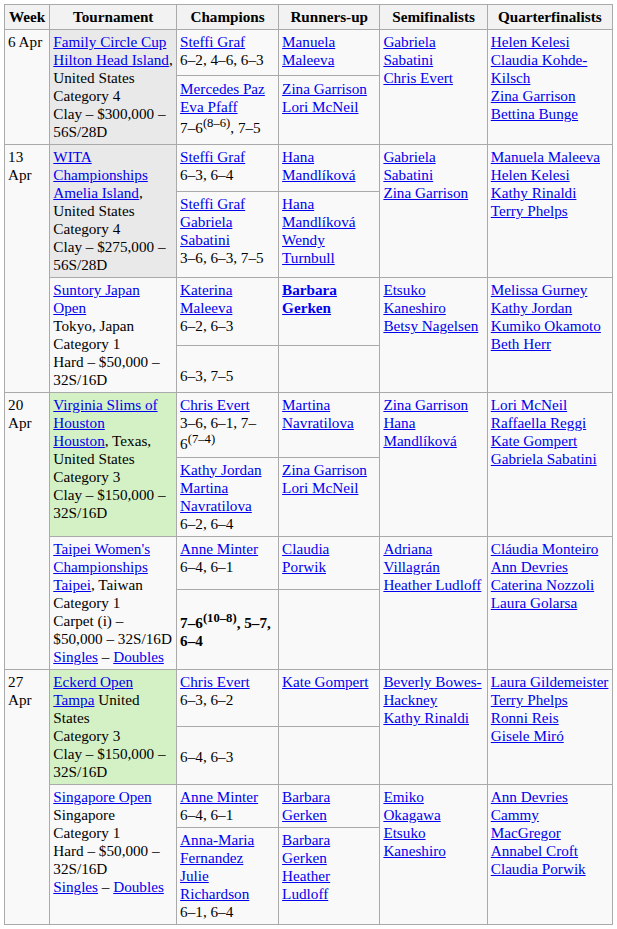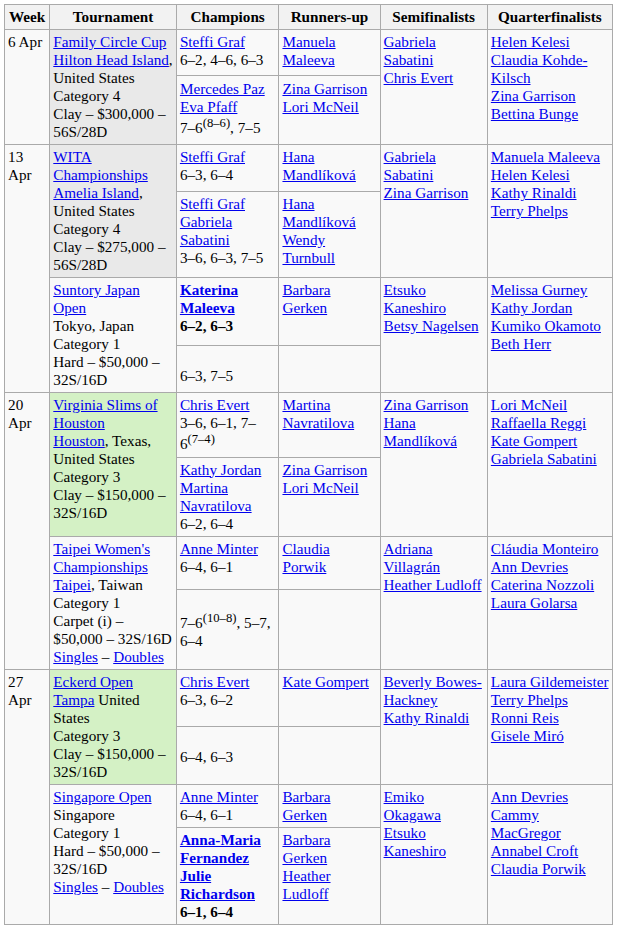Katerina Maleeva 6–2, 6–3 | Champions: normal -> bold
Katerina Maleeva 6–2, 6–3 | Runners-up: bold -> normal
7–6(10–8), 5–7, 6–4 | Champions: bold -> normal
Anna-Maria Fernandez Julie Richardson 6–1, 6–4 | Champions: normal -> bold
